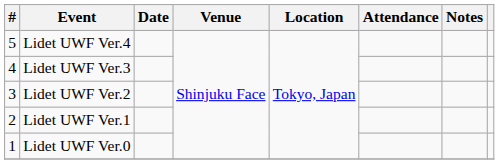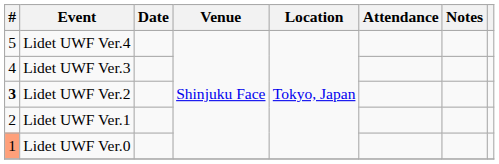Lidet UWF Ver.2 | #: normal -> bold
Lidet UWF Ver.0 | #: no background -> lightsalmon background
